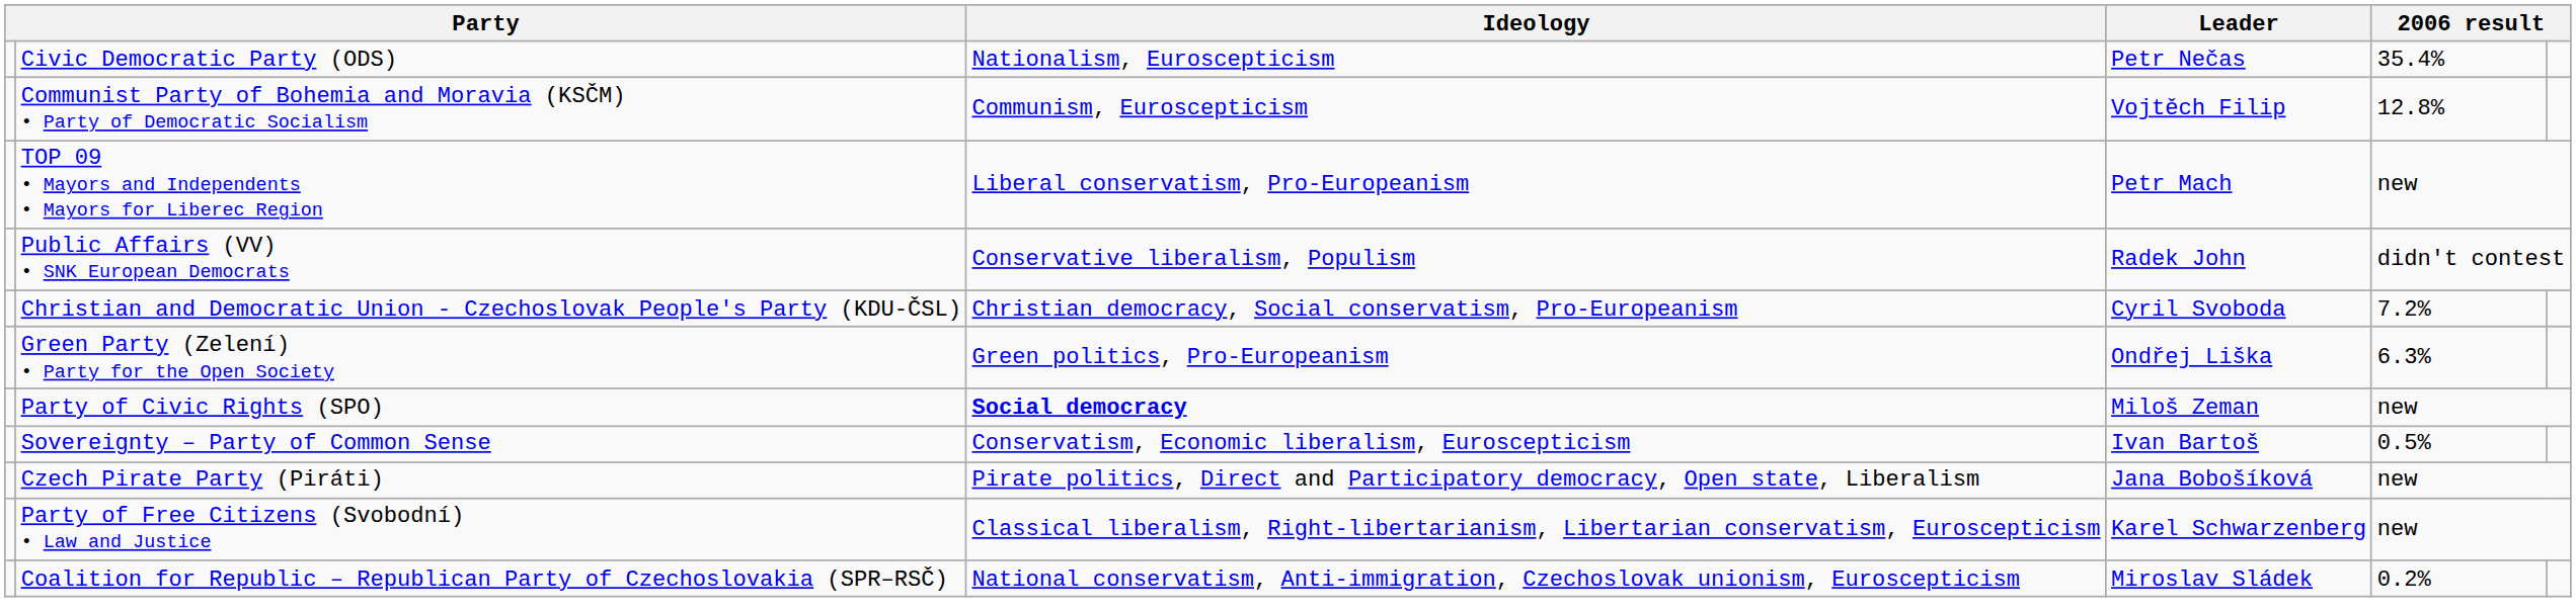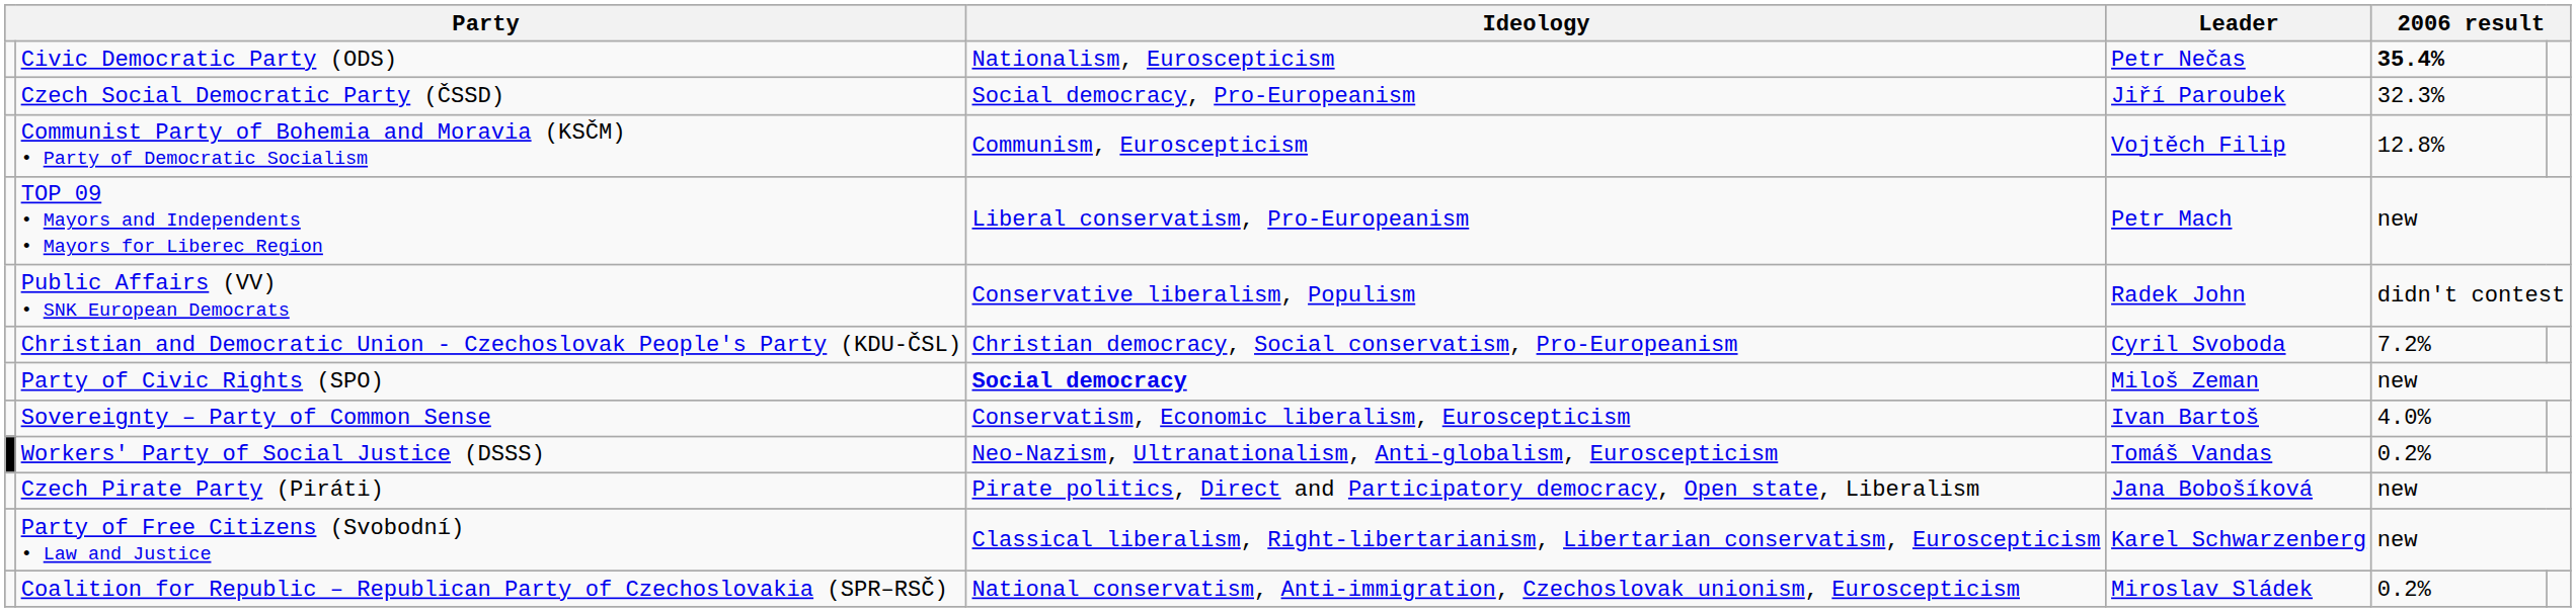Civic Democratic Party (ODS) | column 5: normal -> bold
+ row: Czech Social Democratic Party (ČSSD) | Social democracy, Pro-Europeanism | Jiří Paroubek | 32.3%
- row: Green Party (Zelení) • Party for the Open Society | Green politics, Pro-Europeanism | Ondřej Liška | 6.3%
Sovereignty – Party of Common Sense | column 5: 0.5% -> 4.0%
+ row: Workers' Party of Social Justice (DSSS) | Neo-Nazism, Ultranationalism, Anti-globalism, Euroscepticism | Tomáš Vandas | 0.2%
